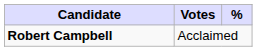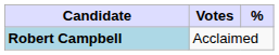Robert Campbell | Candidate: no background -> lightblue background
